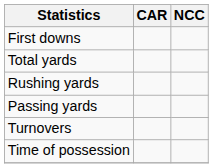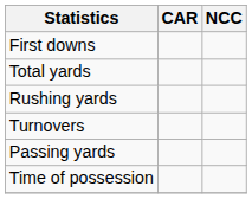rows swapped: Passing yards <-> Turnovers
